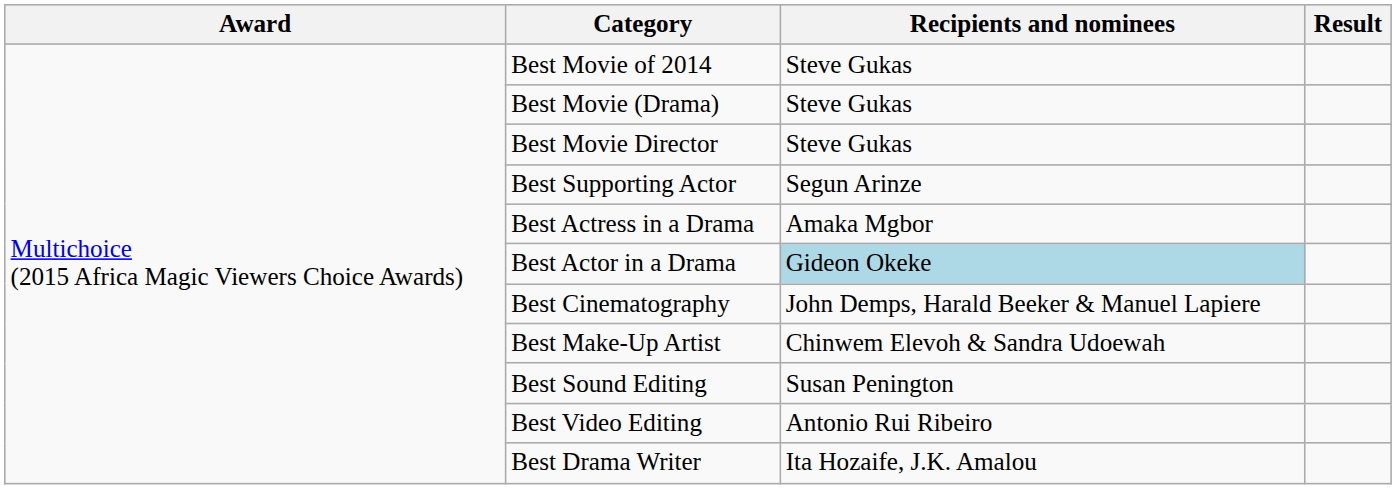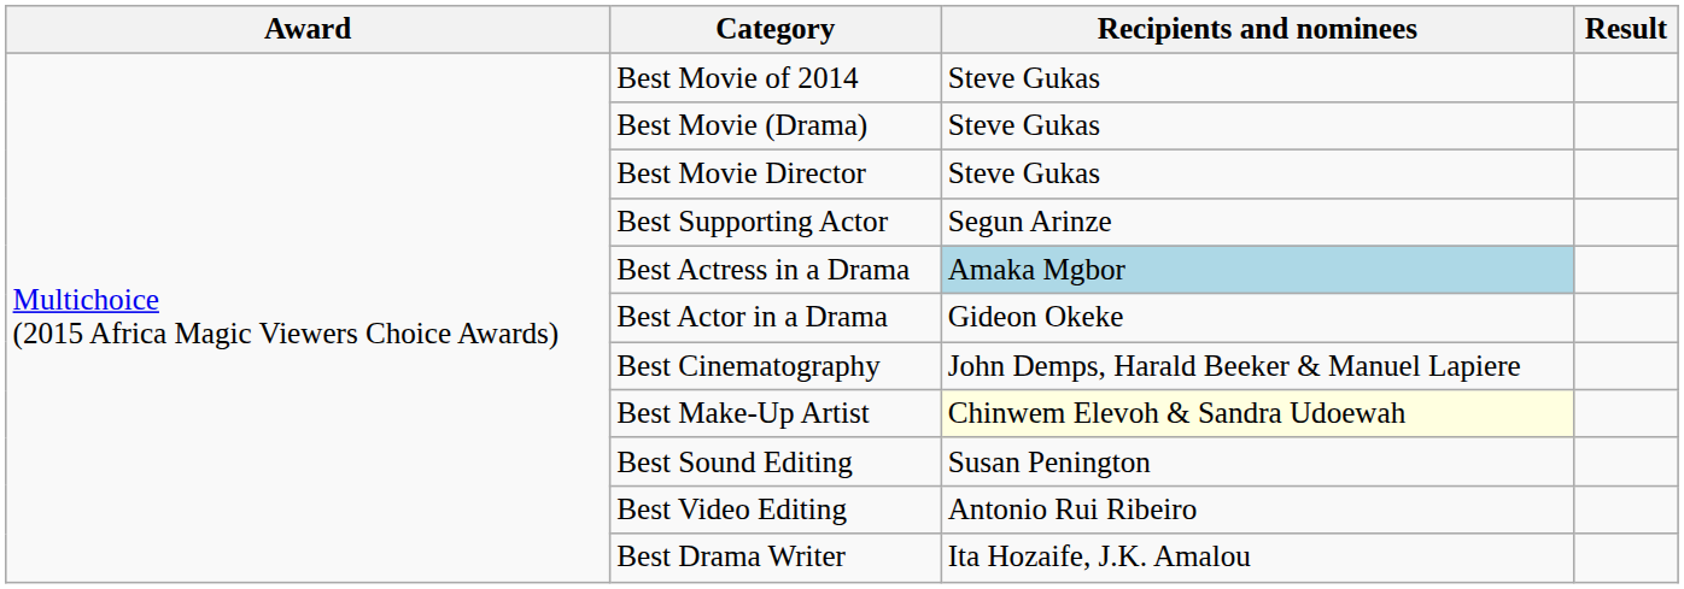Best Actress in a Drama | Recipients and nominees: no background -> lightblue background
Best Actor in a Drama | Recipients and nominees: lightblue background -> no background
Best Make-Up Artist | Recipients and nominees: no background -> lightyellow background
